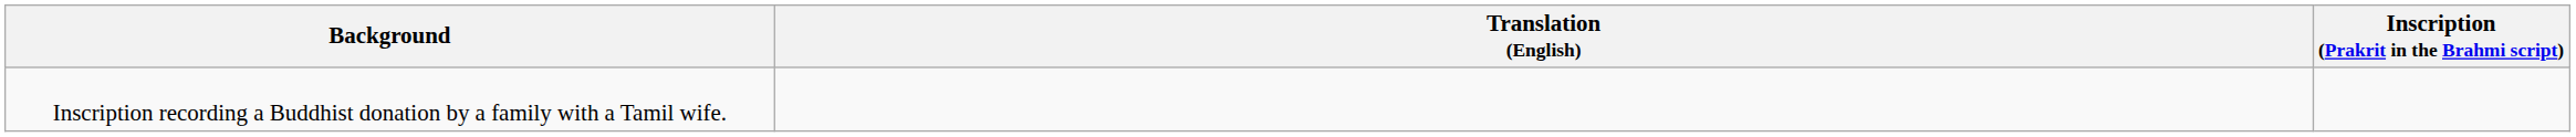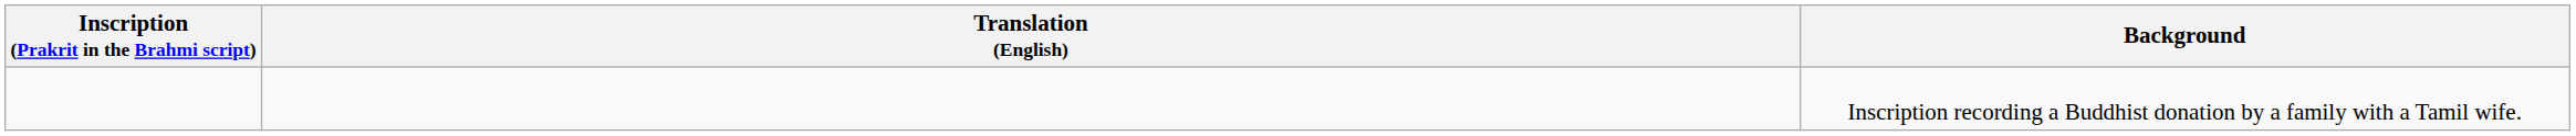columns swapped: Background <-> Inscription (Prakrit in the Brahmi script)
